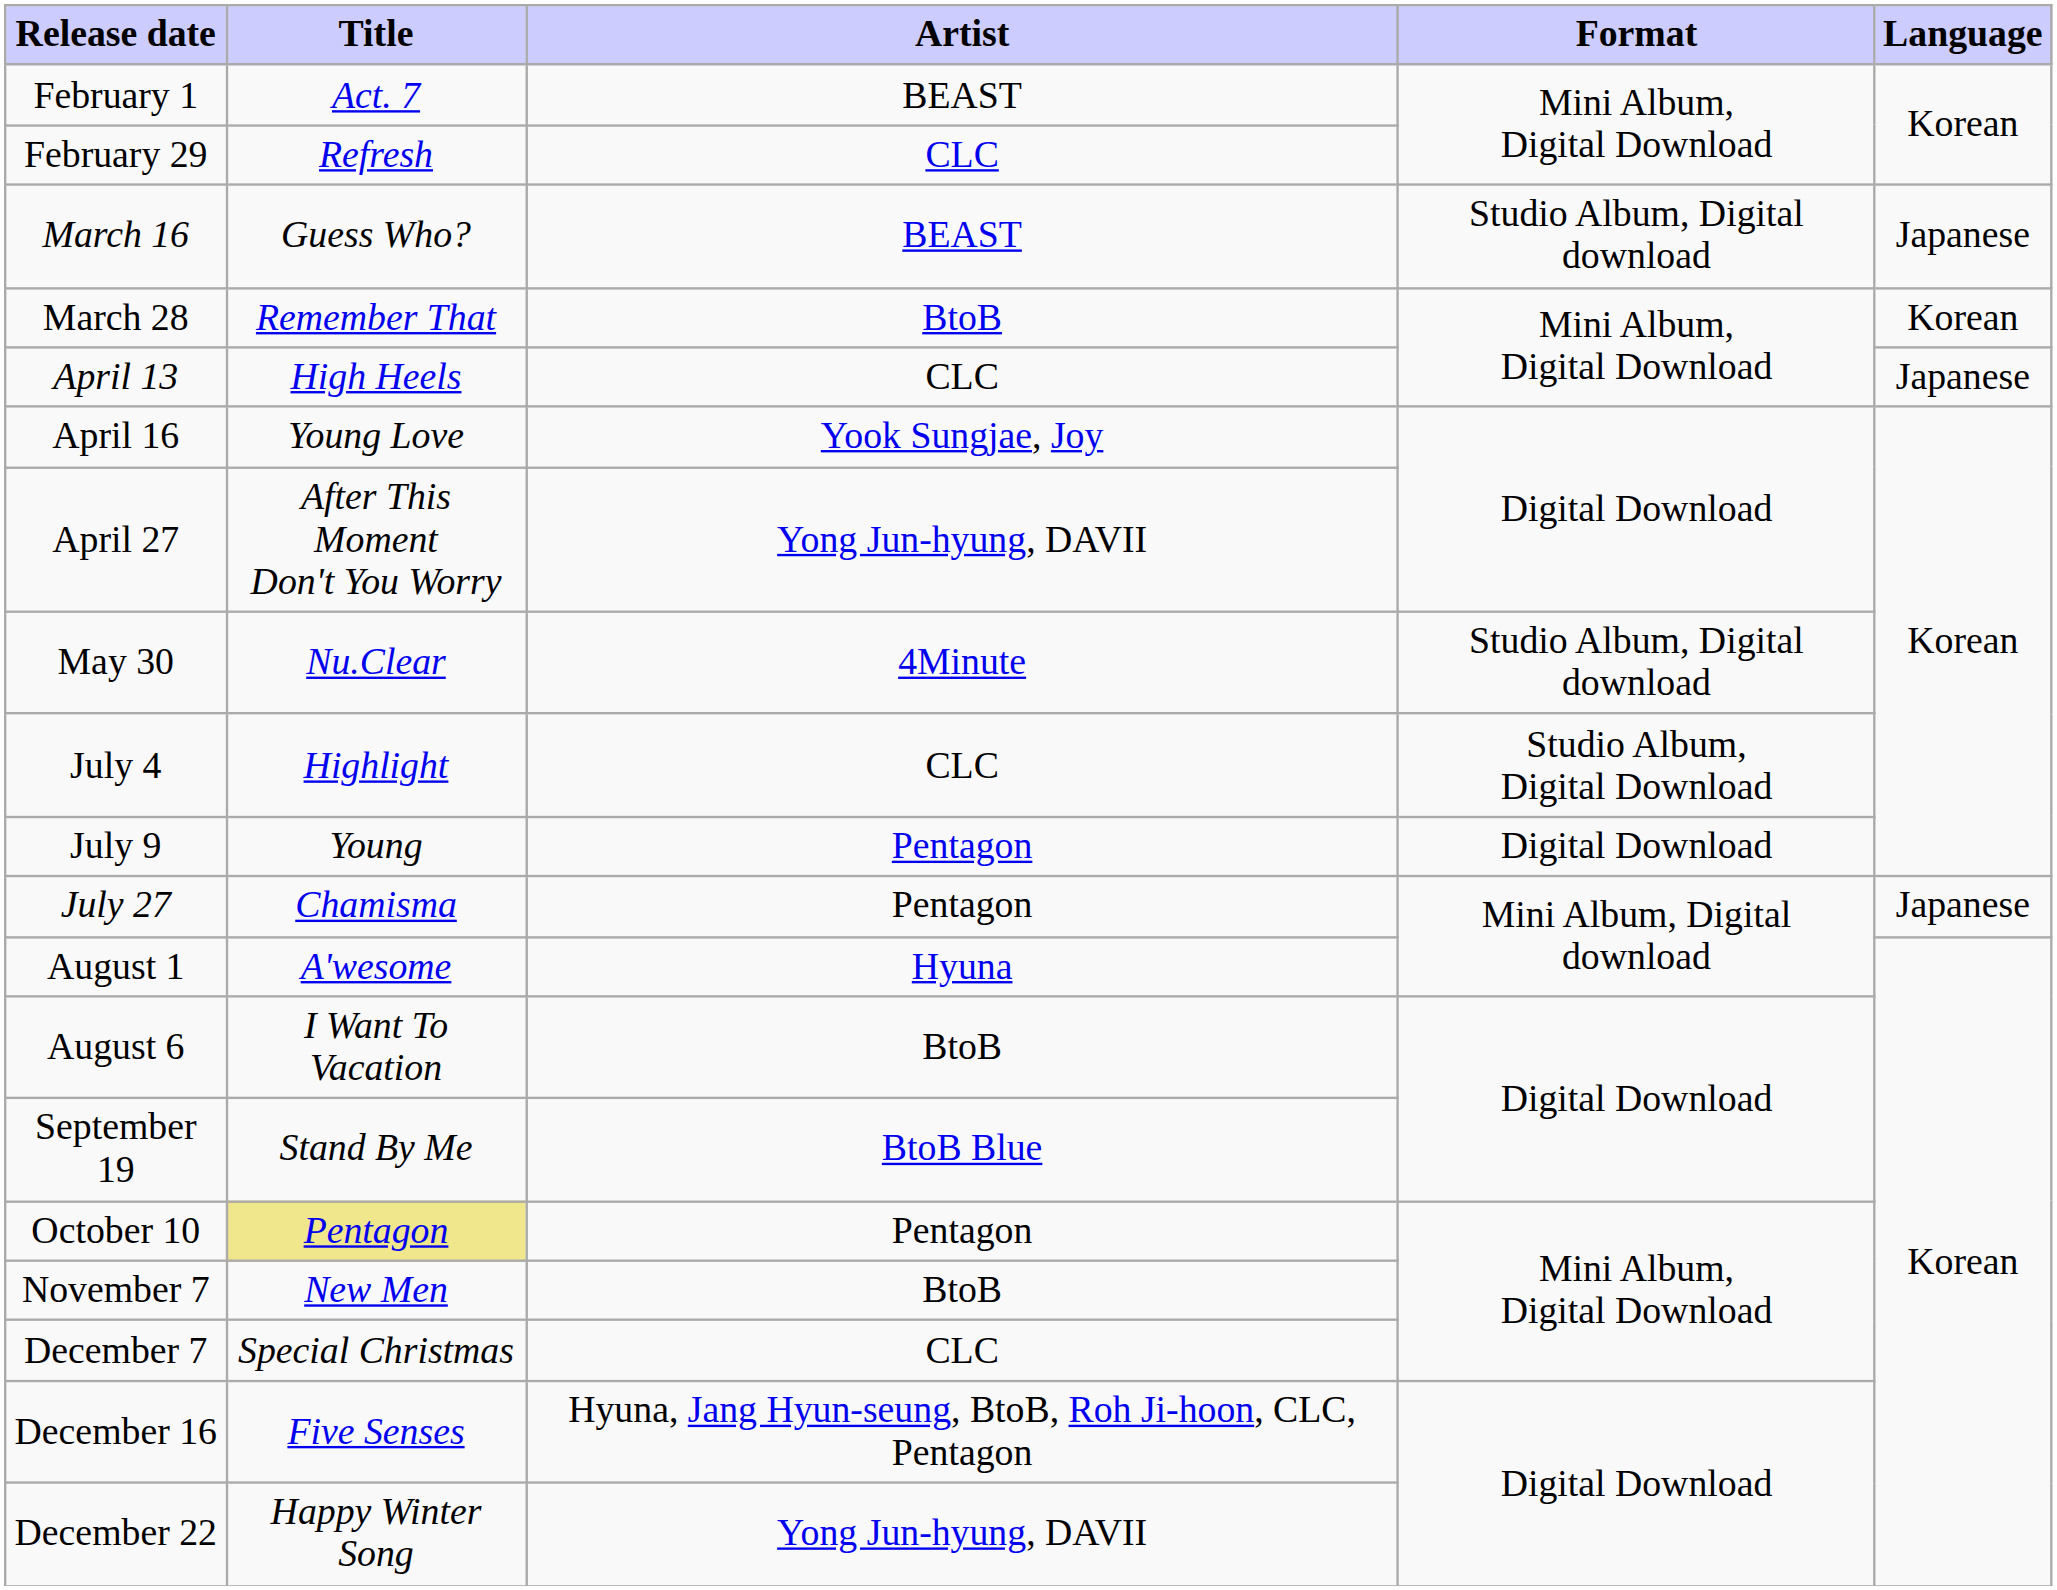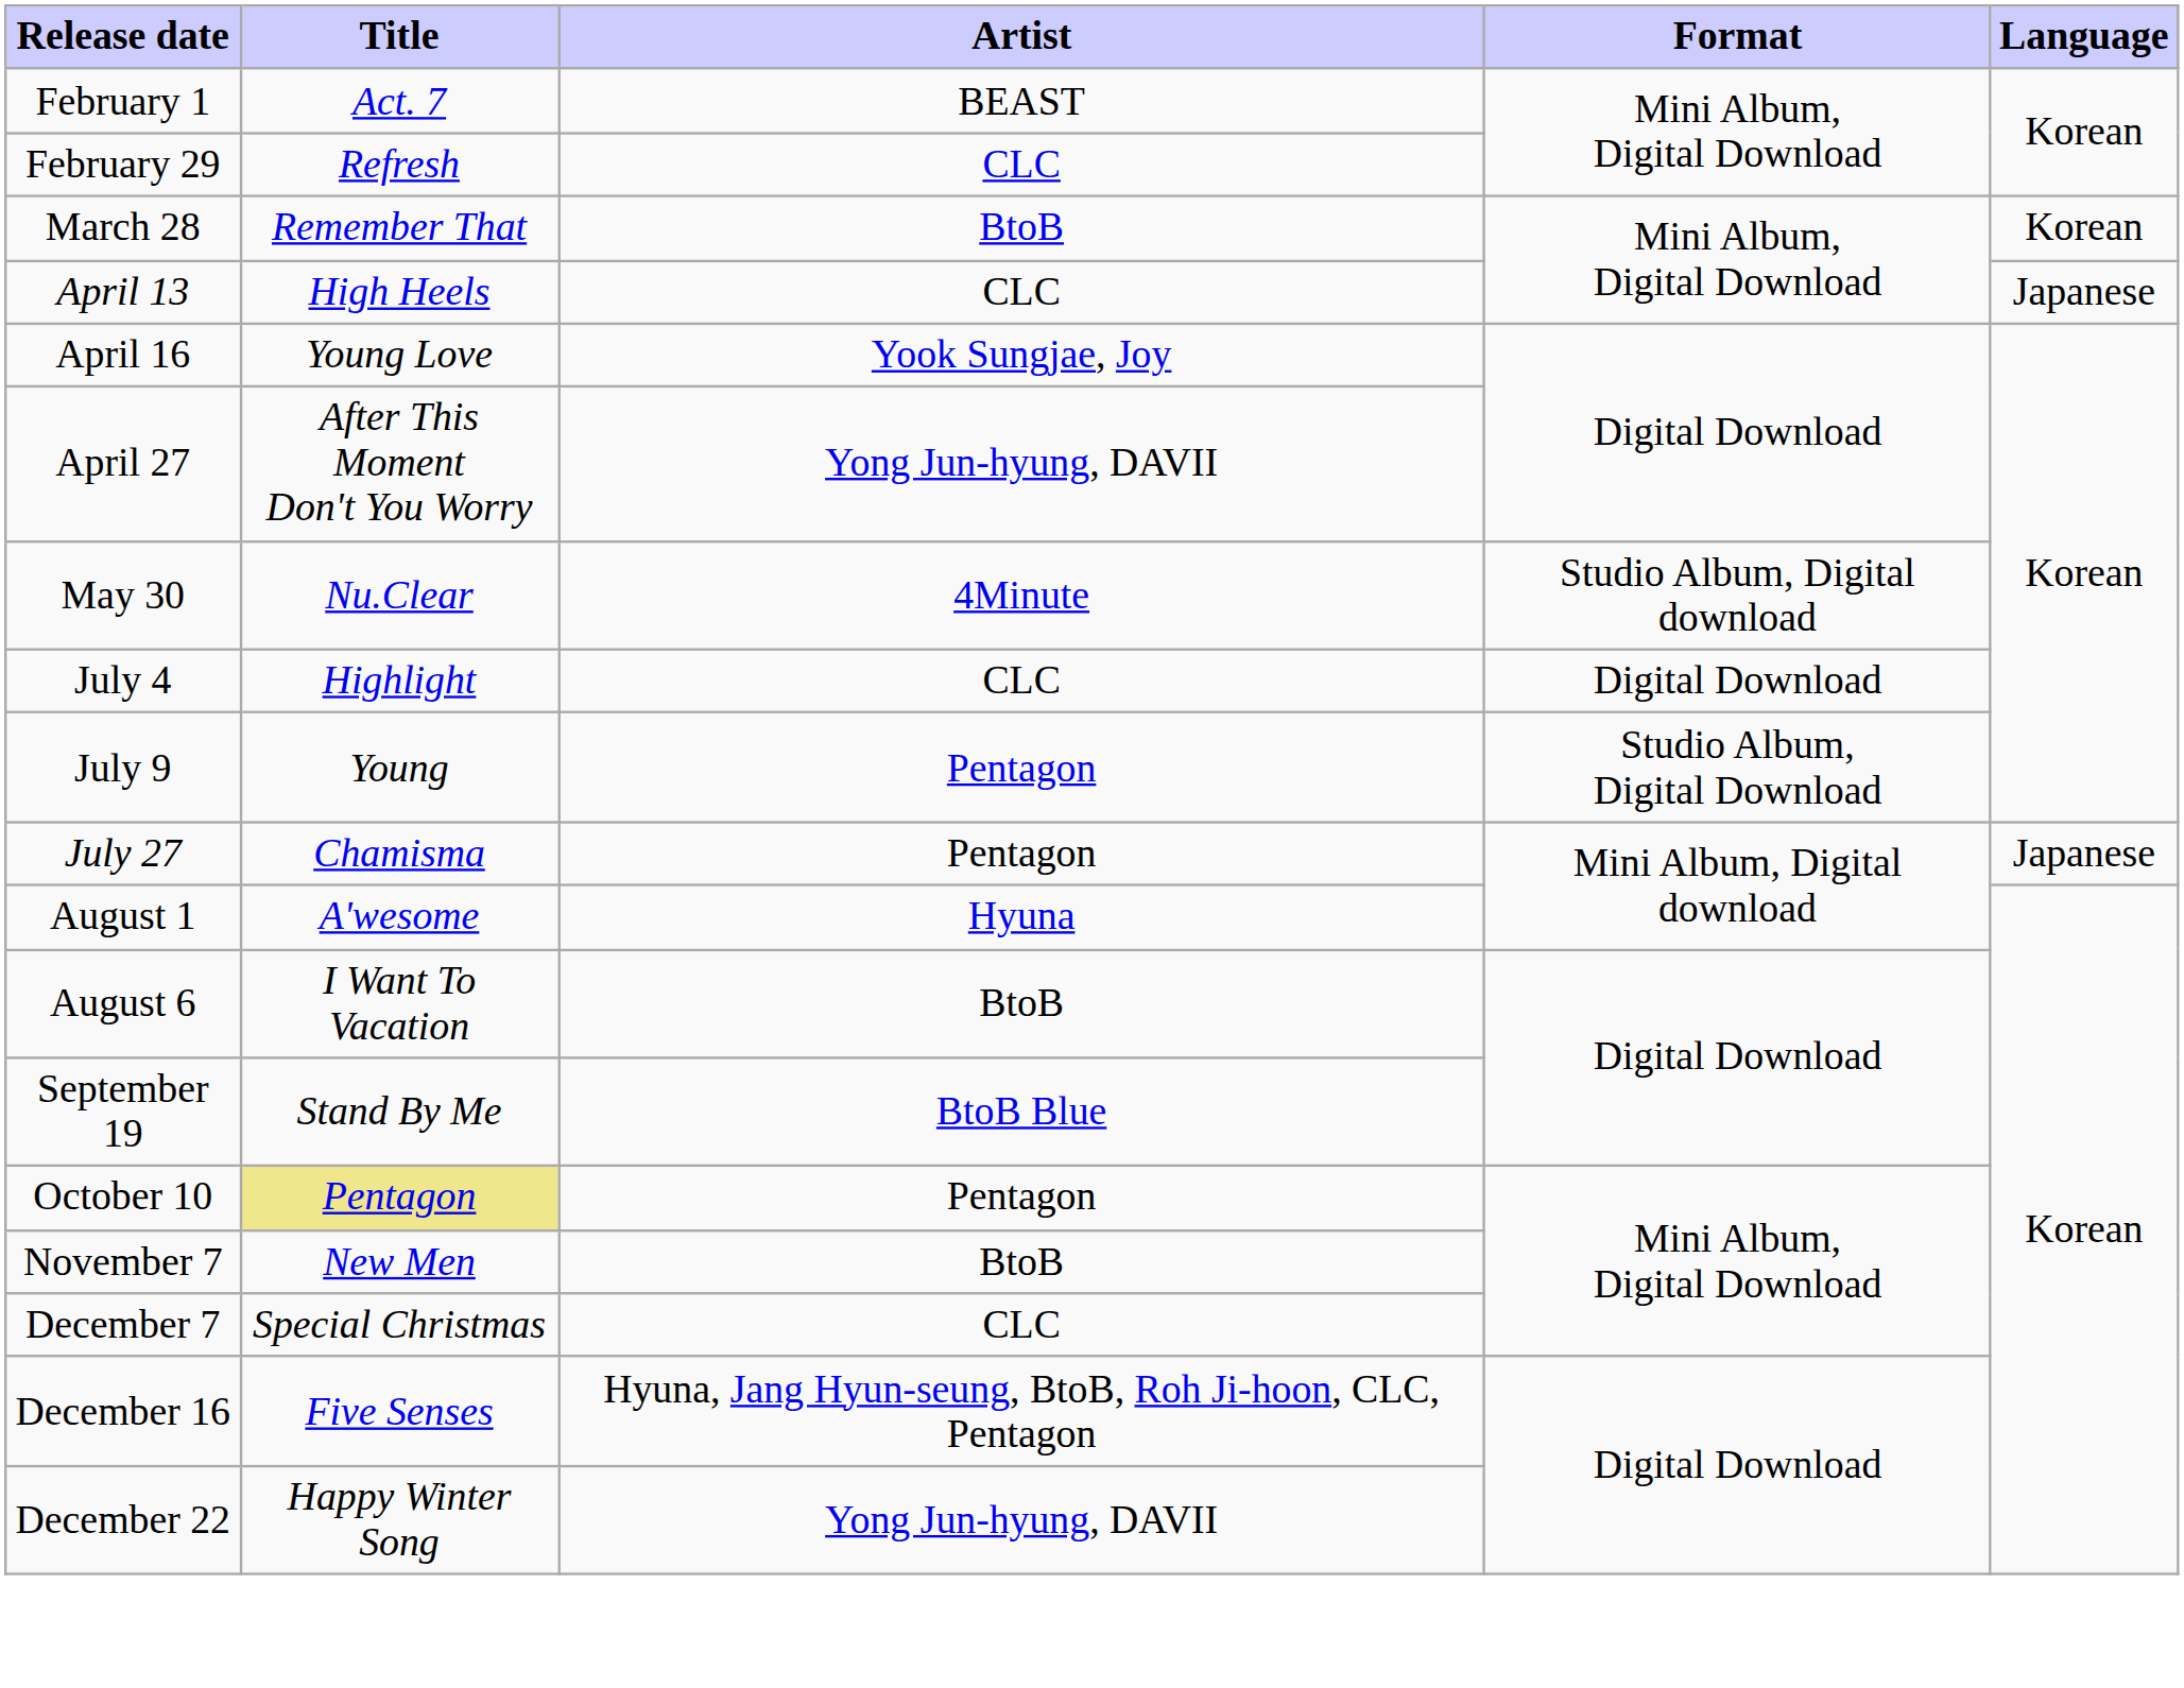- row: March 16 | Guess Who? | BEAST | Studio Album, Digital download | Japanese
July 4 | Format: Studio Album, Digital Download -> Digital Download
July 9 | Format: Digital Download -> Studio Album, Digital Download
